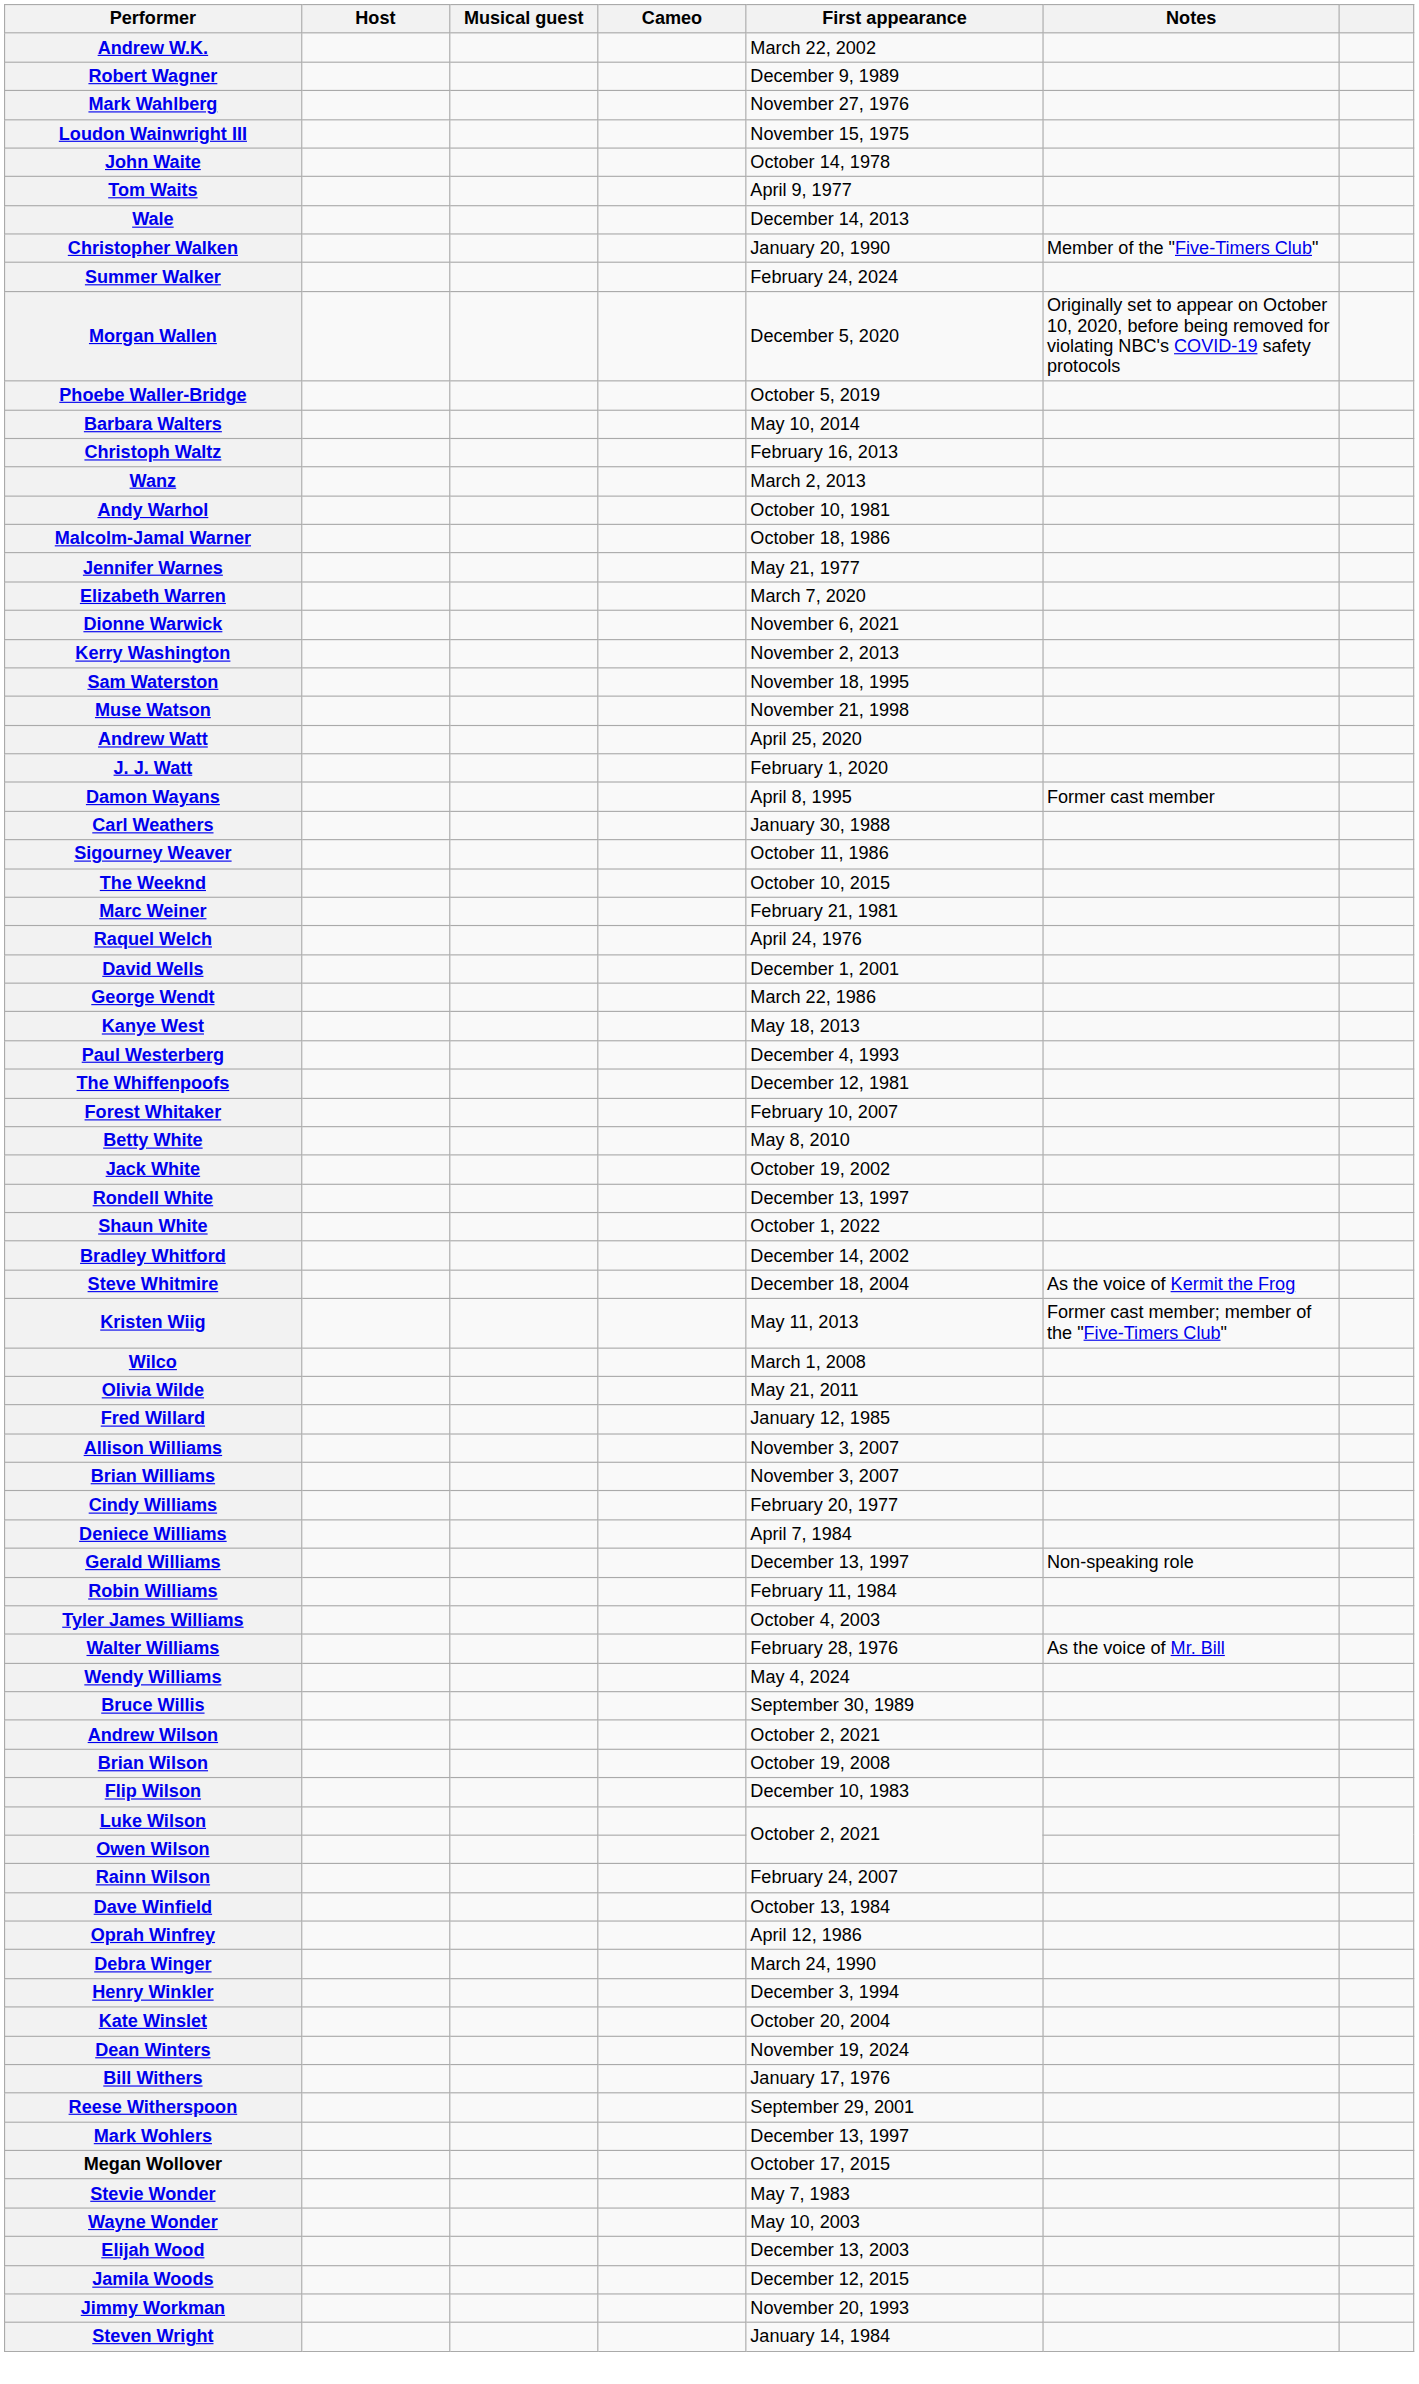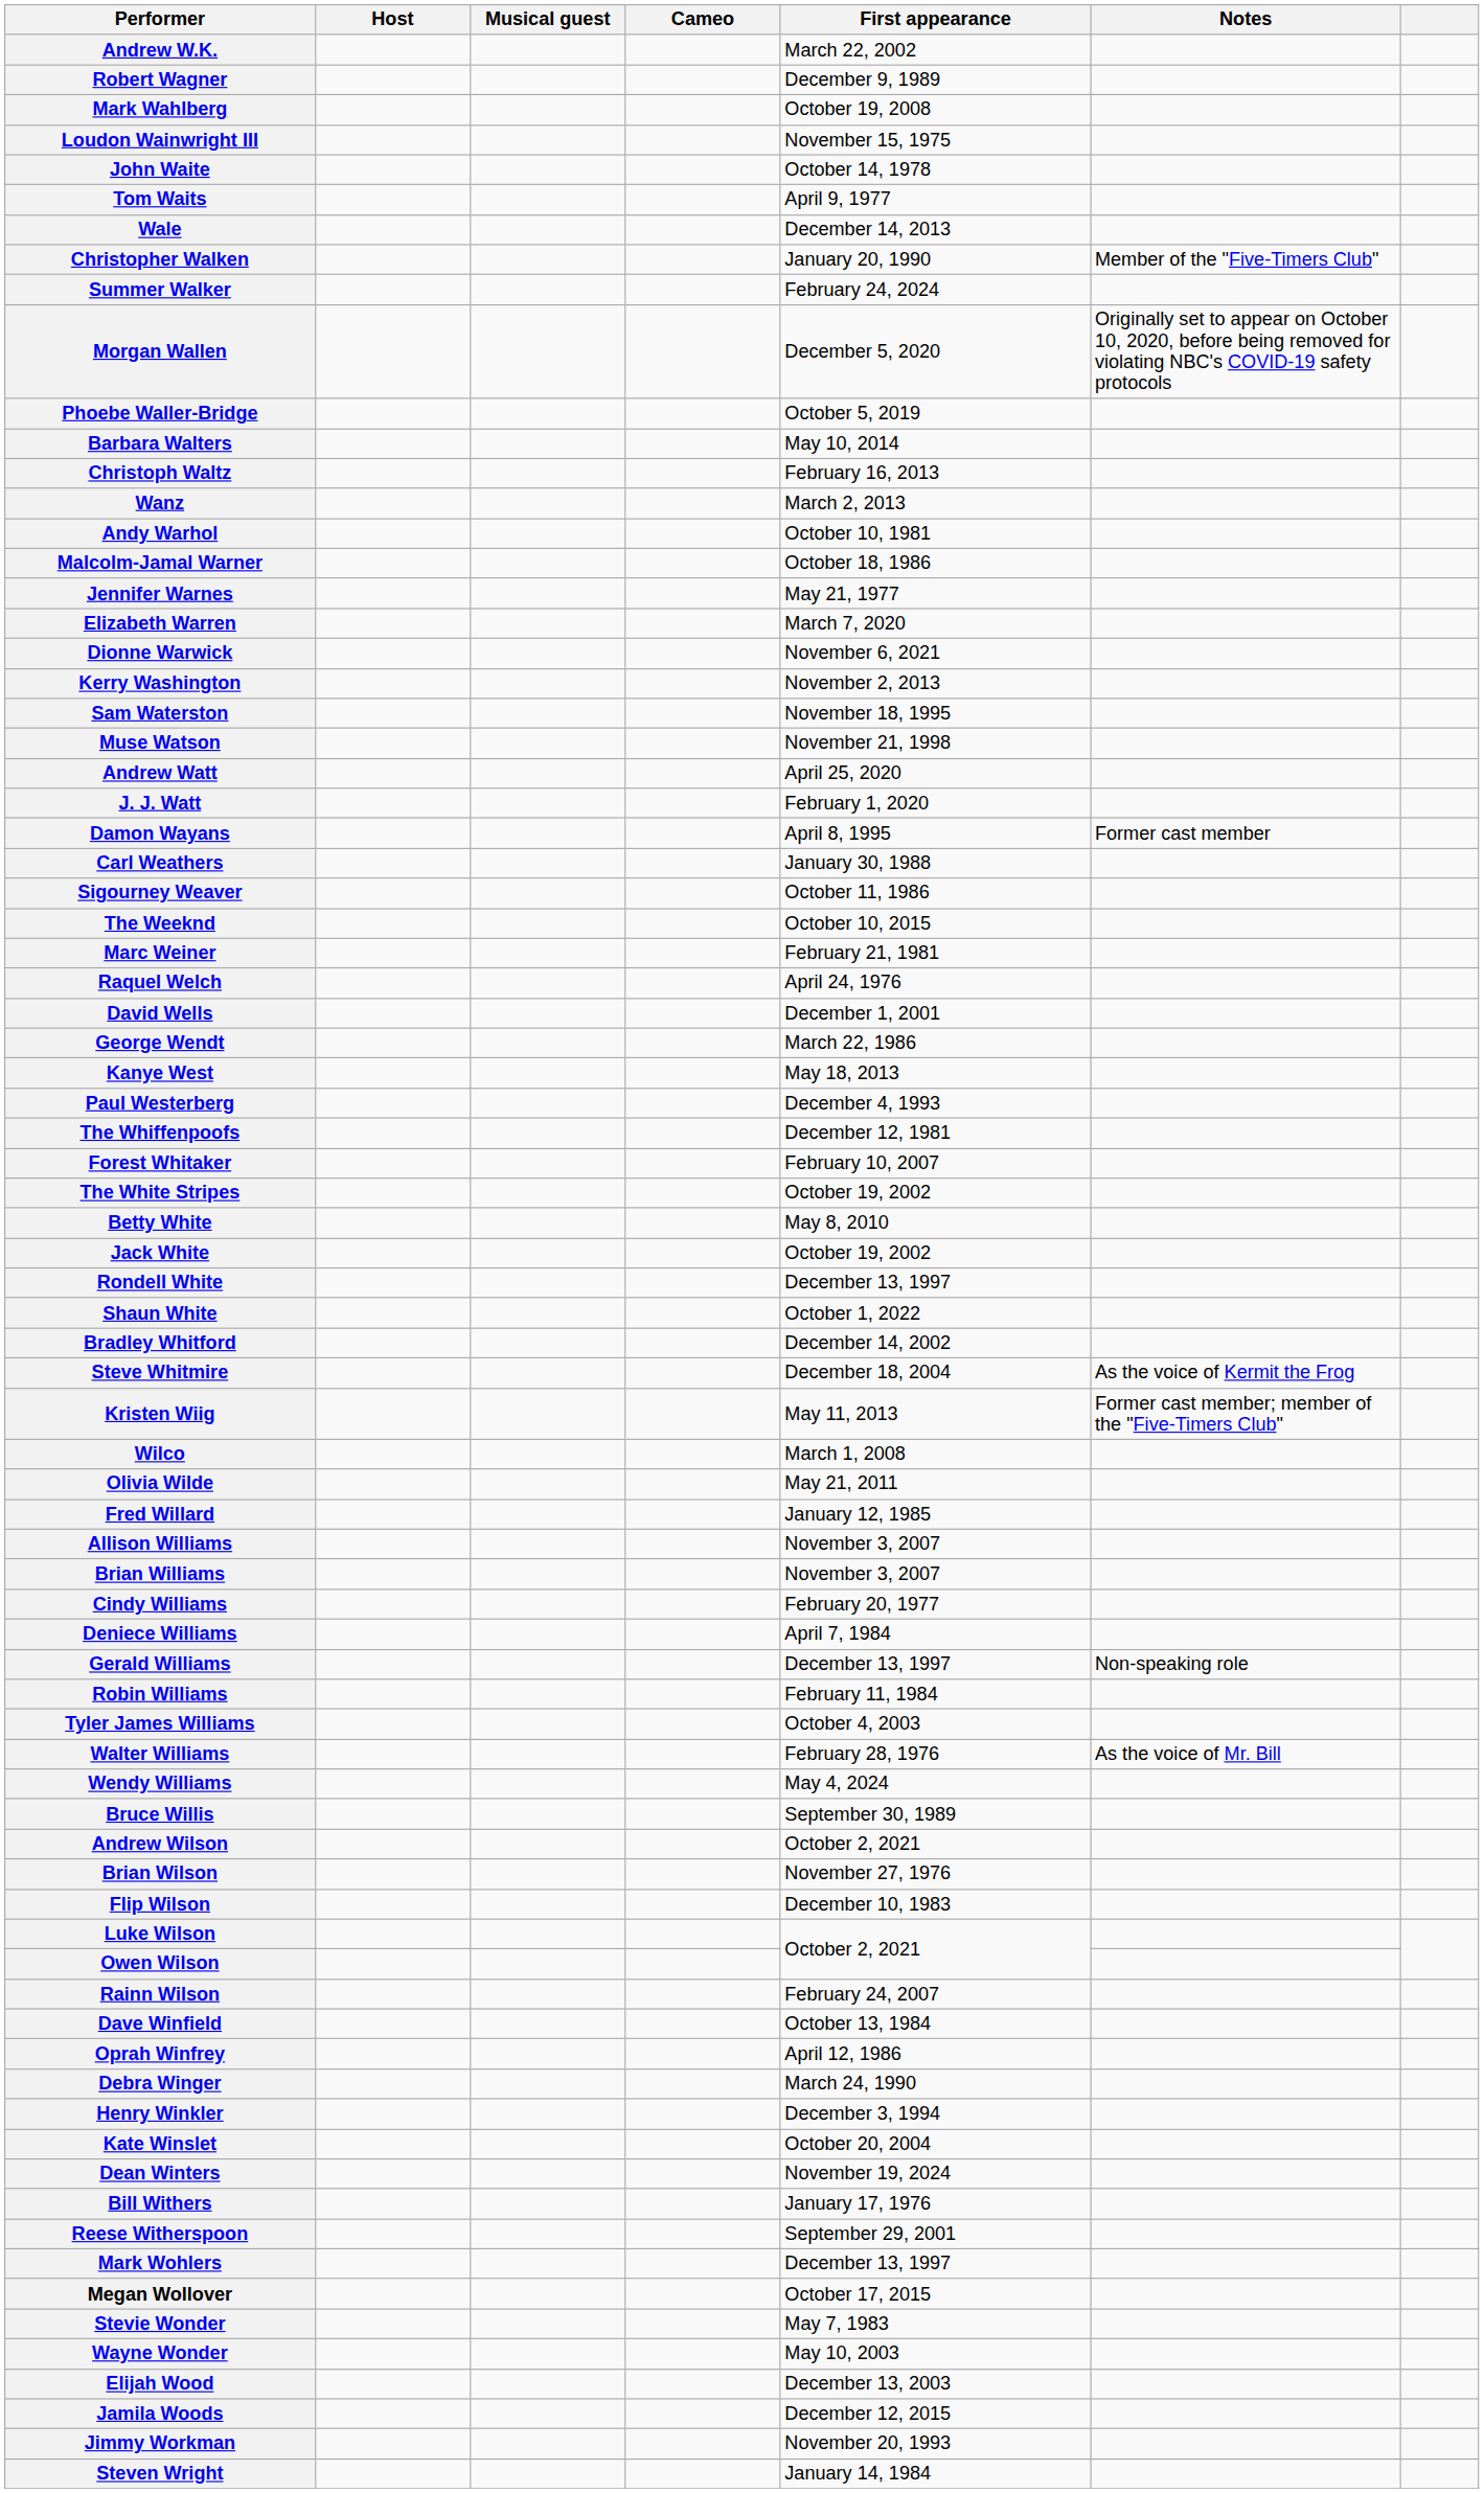Mark Wahlberg | First appearance: November 27, 1976 -> October 19, 2008
+ row: The White Stripes | October 19, 2002
Brian Wilson | First appearance: October 19, 2008 -> November 27, 1976
